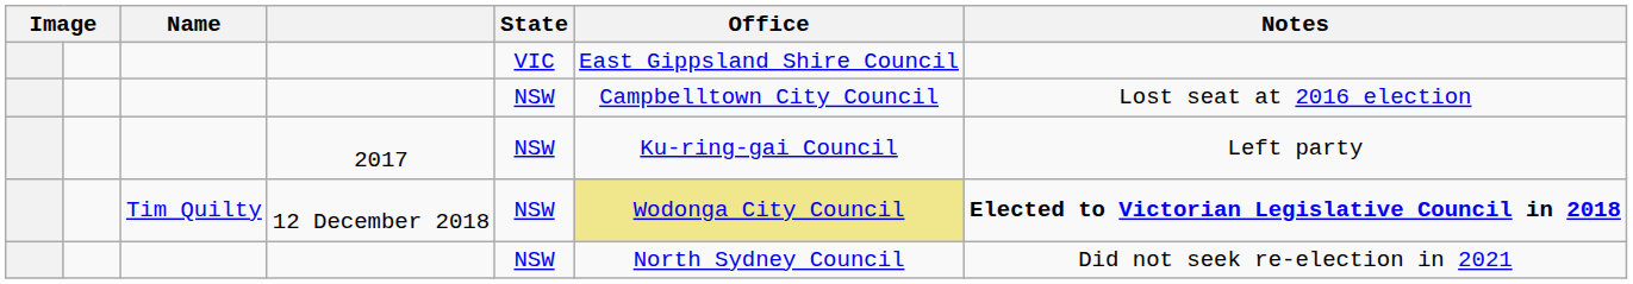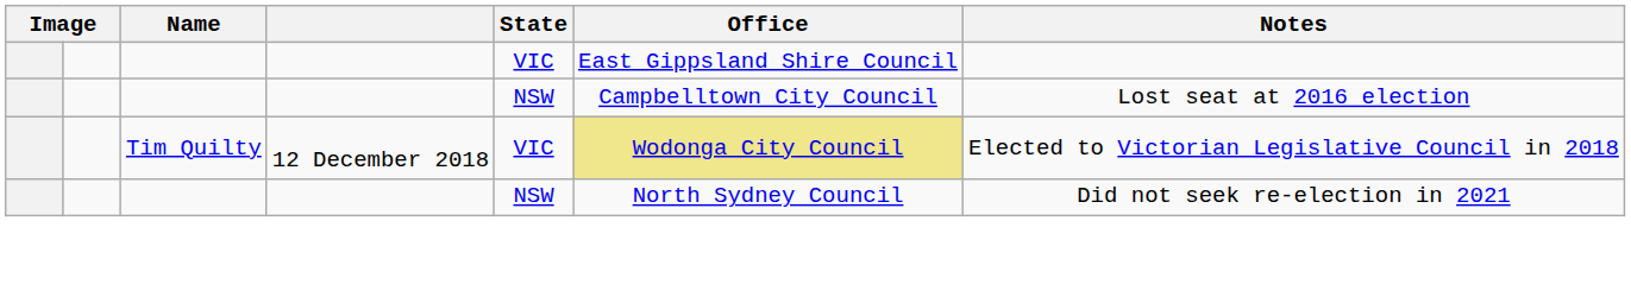- row: 2017 | NSW | Ku-ring-gai Council | Left party
12 December 2018 | State: NSW -> VIC
12 December 2018 | Notes: bold -> normal
